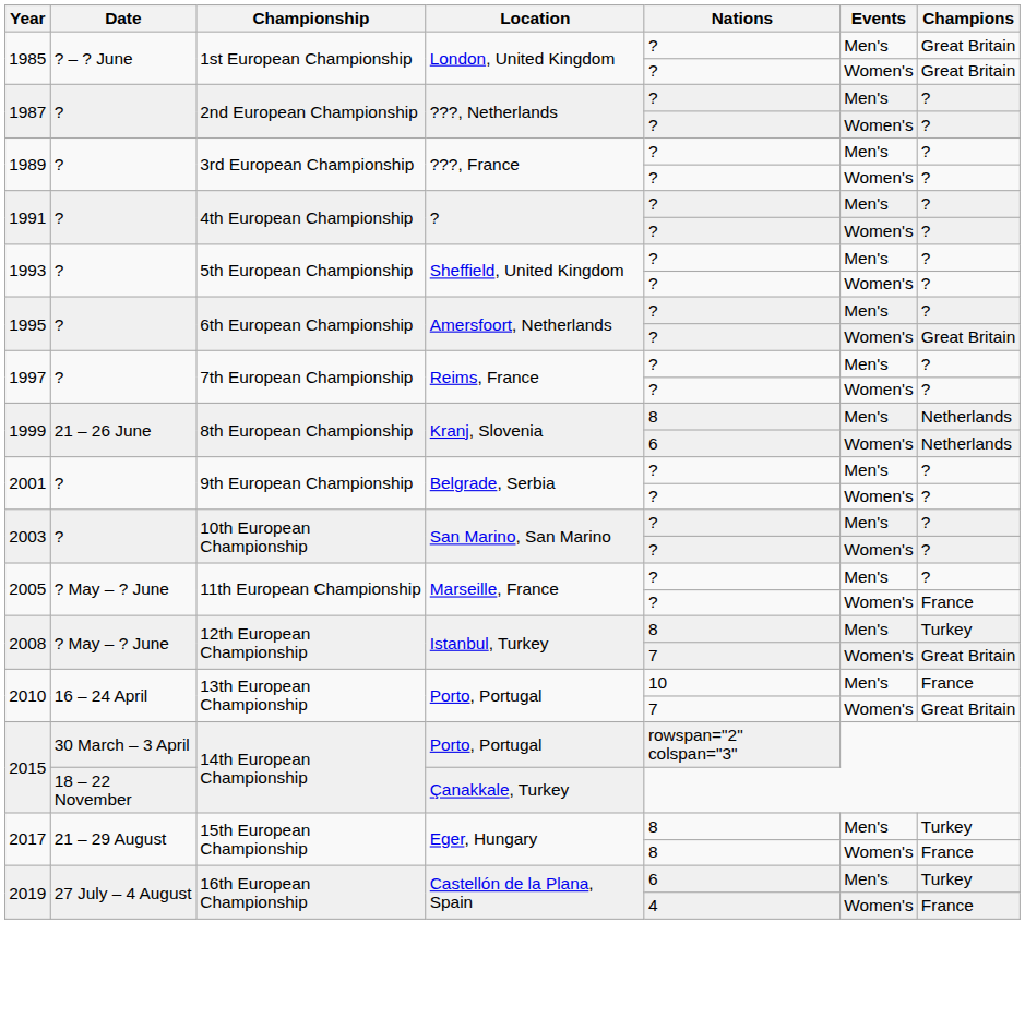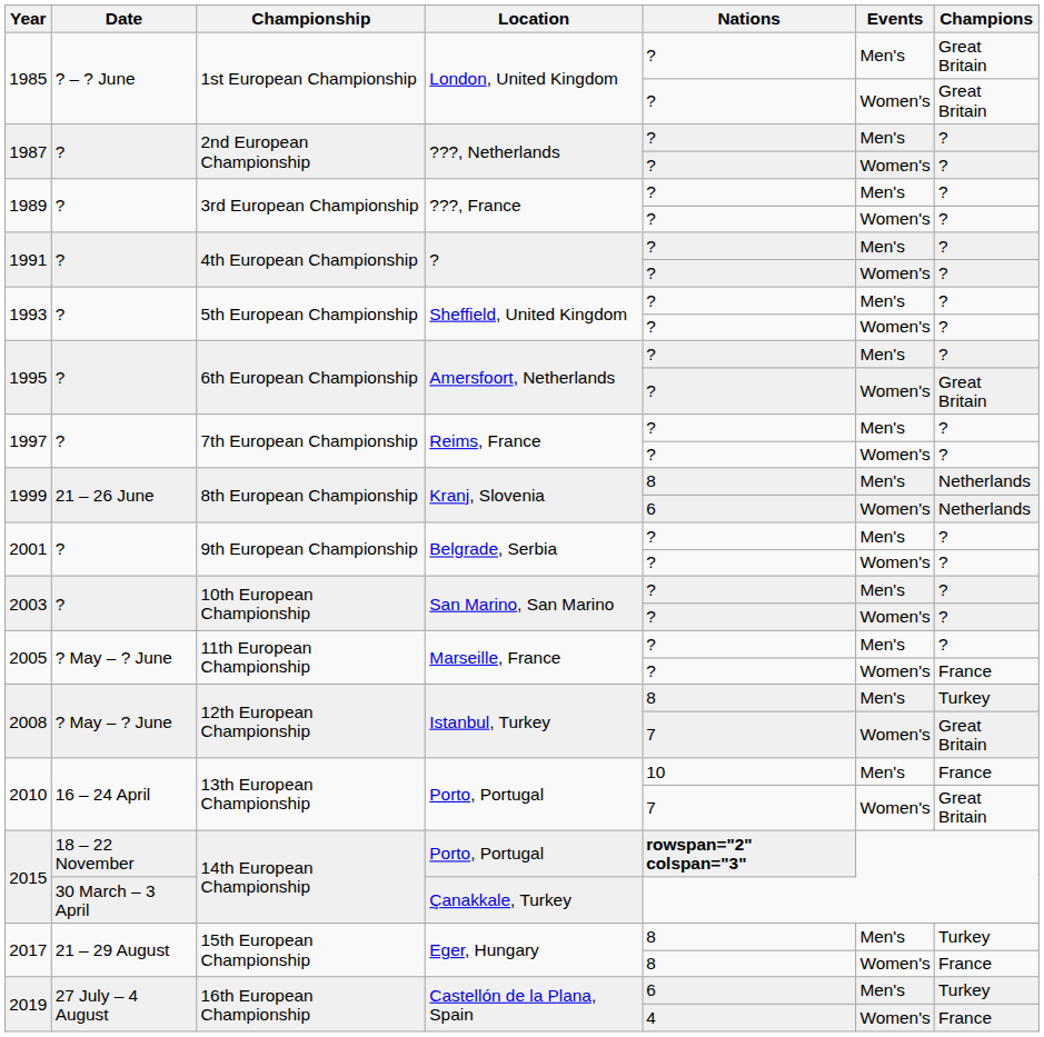2015 / Porto, Portugal | Date: 30 March – 3 April -> 18 – 22 November
2015 / Porto, Portugal | Nations: normal -> bold
2015 / Çanakkale, Turkey | Date: 18 – 22 November -> 30 March – 3 April
